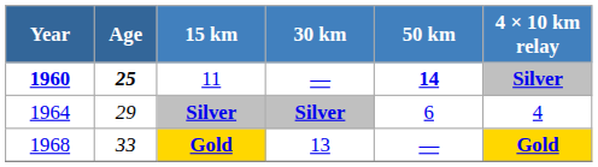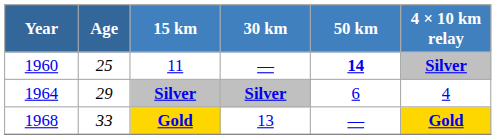11 | Year: bold -> normal
11 | Age: bold -> normal
